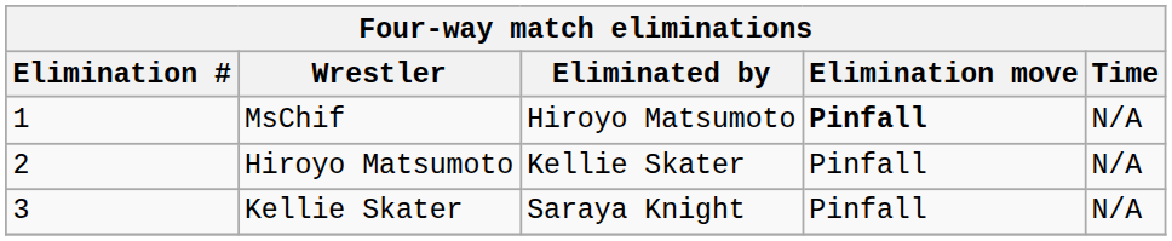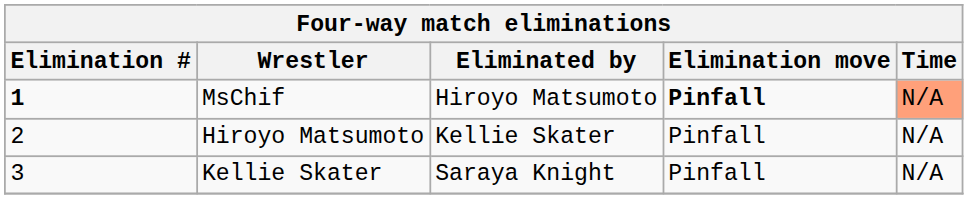MsChif | Elimination #: normal -> bold
MsChif | Time: no background -> lightsalmon background
